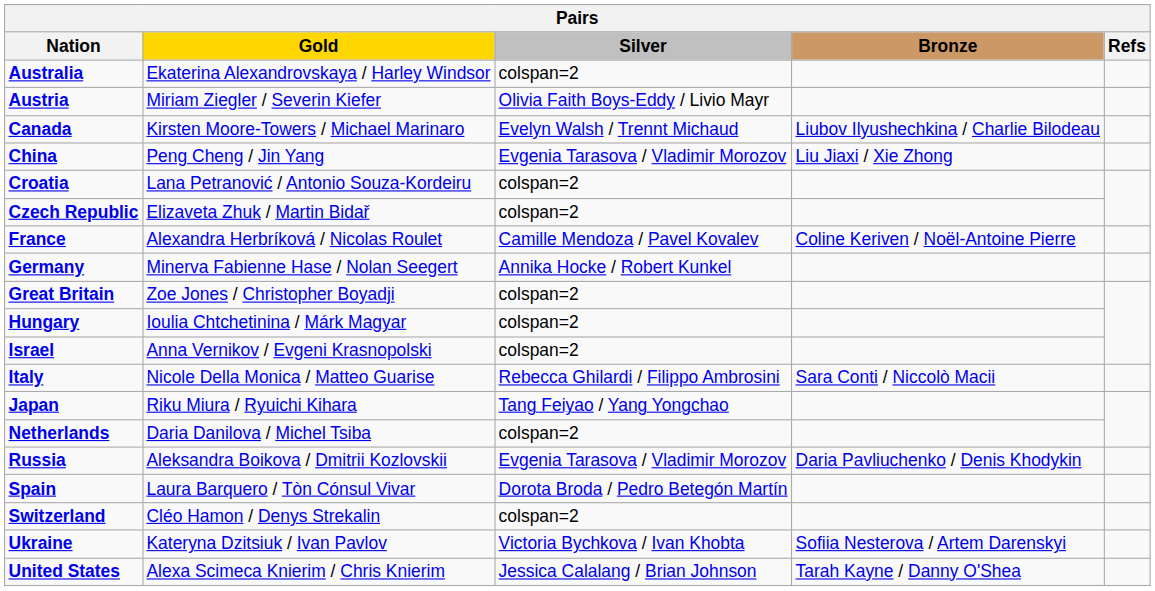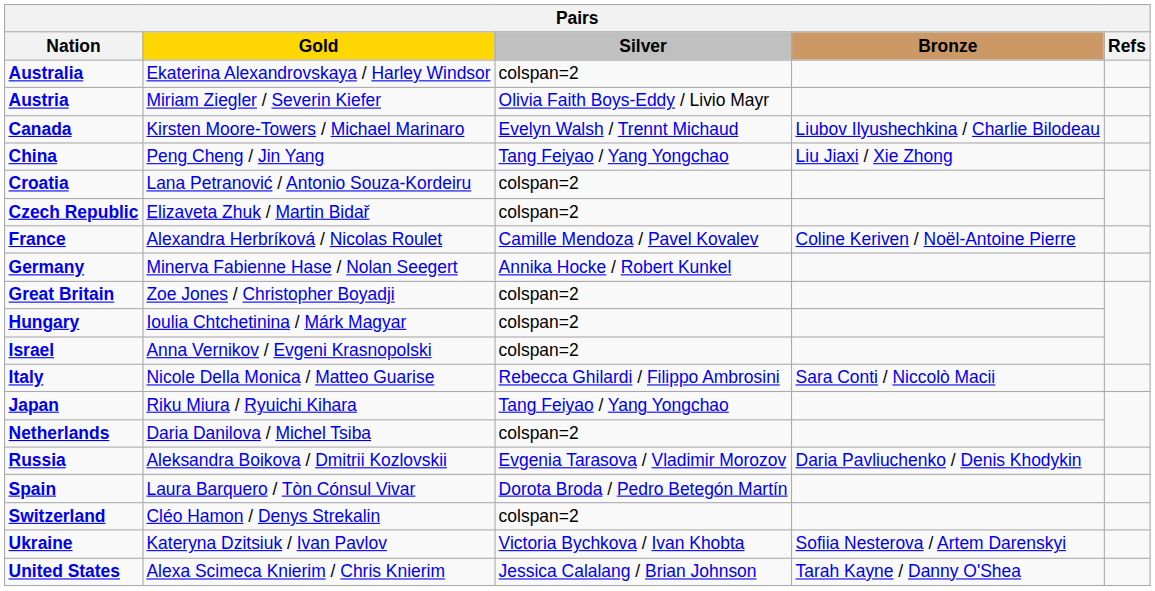China | Silver: Evgenia Tarasova / Vladimir Morozov -> Tang Feiyao / Yang Yongchao
